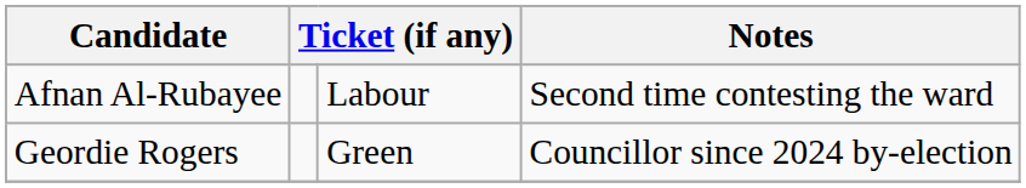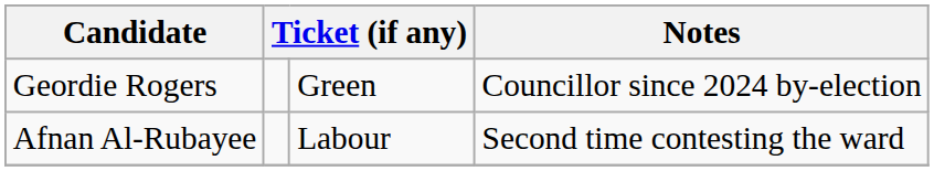rows swapped: Geordie Rogers <-> Afnan Al-Rubayee
